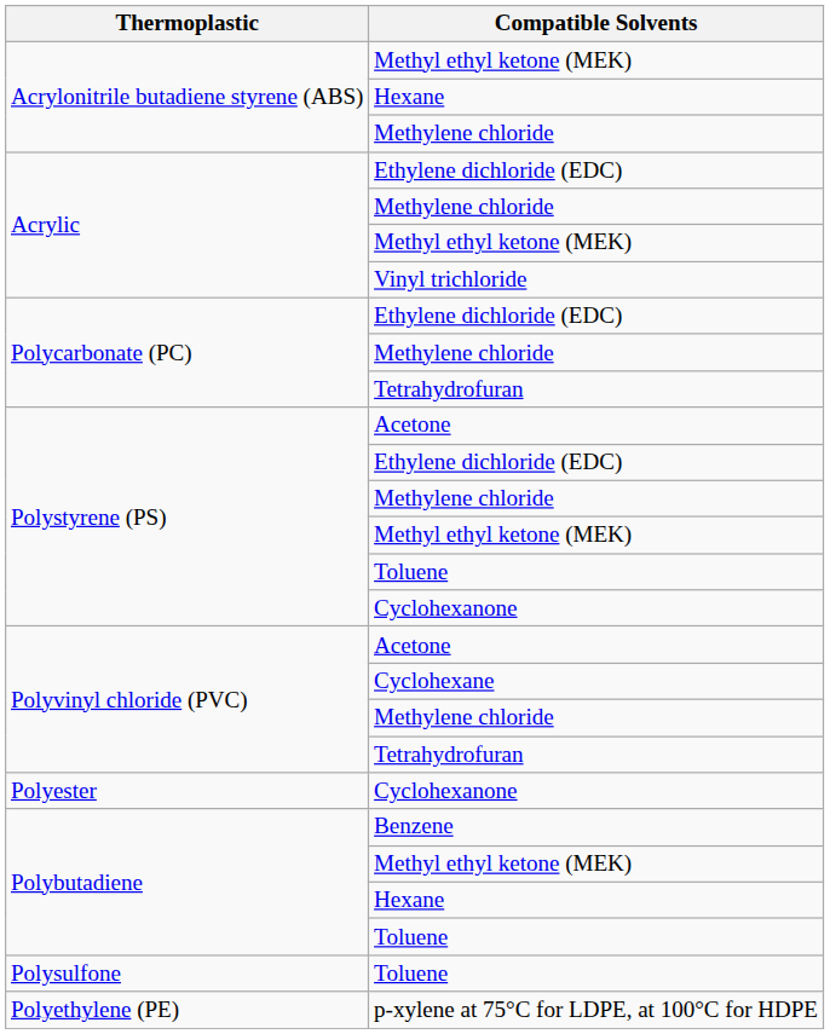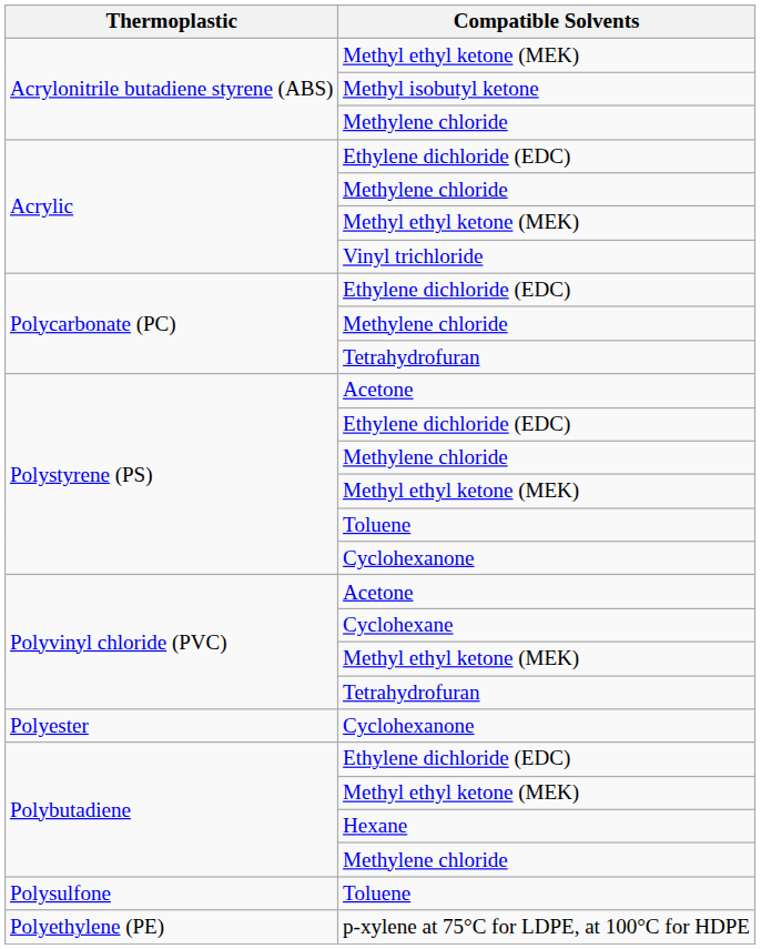row 3 | Compatible Solvents: Hexane -> Methyl isobutyl ketone
row 20 | Compatible Solvents: Methylene chloride -> Methyl ethyl ketone (MEK)
row 23 | Compatible Solvents: Benzene -> Ethylene dichloride (EDC)
row 26 | Compatible Solvents: Toluene -> Methylene chloride
